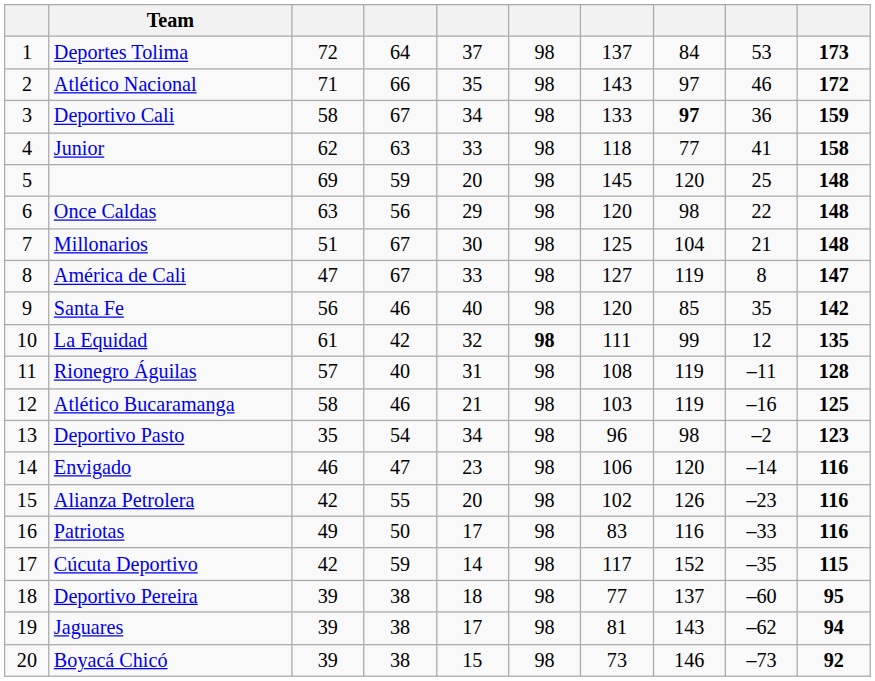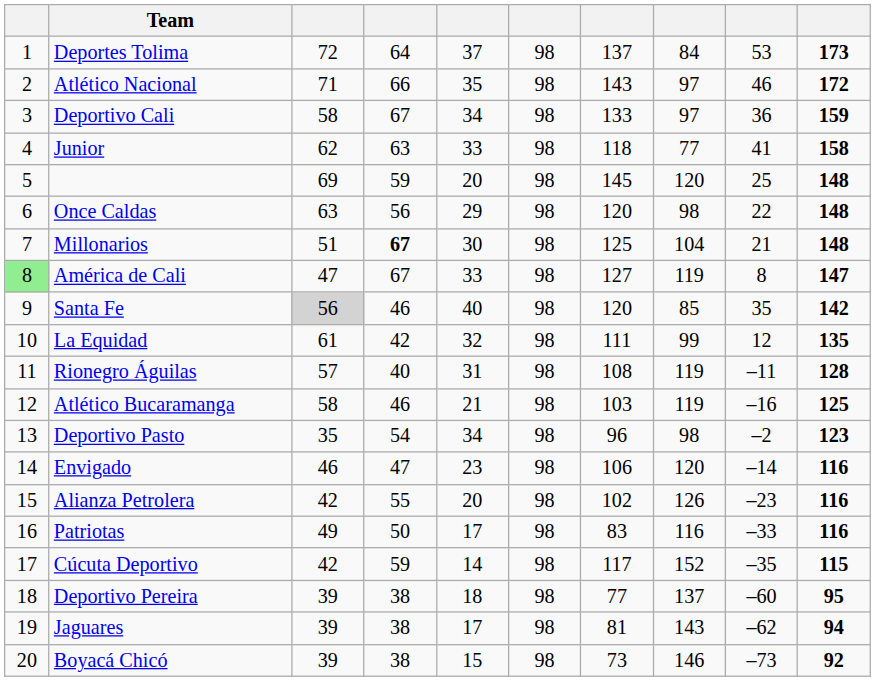Deportivo Cali | column 8: bold -> normal
Millonarios | column 4: normal -> bold
América de Cali | column 1: no background -> lightgreen background
Santa Fe | column 3: no background -> lightgrey background
La Equidad | column 6: bold -> normal
